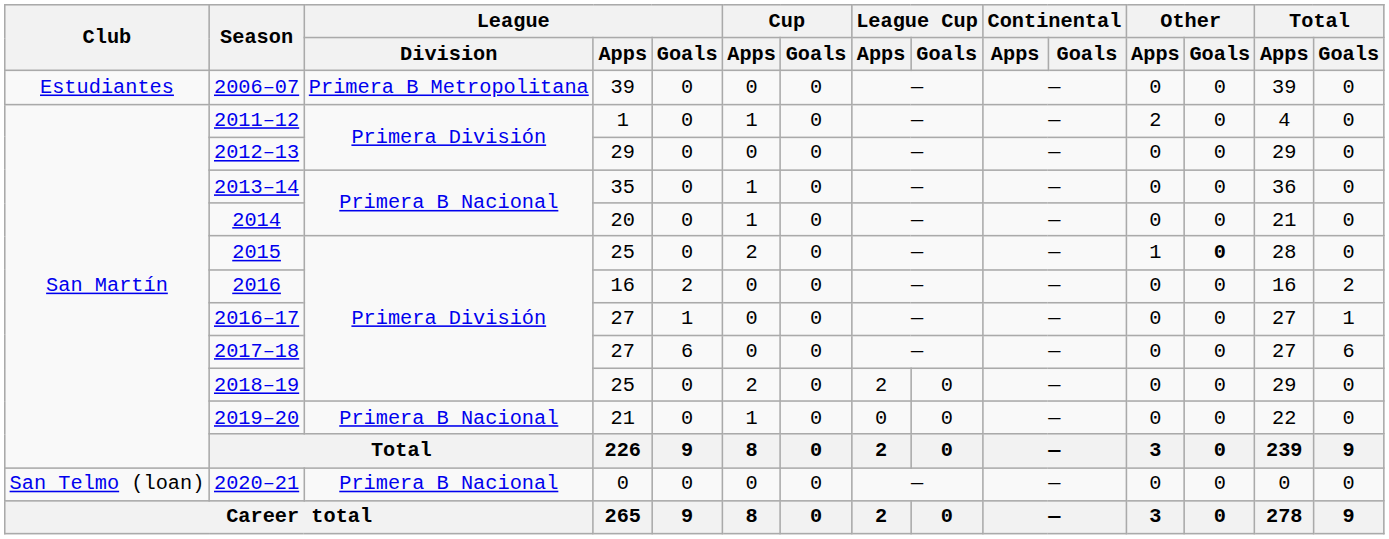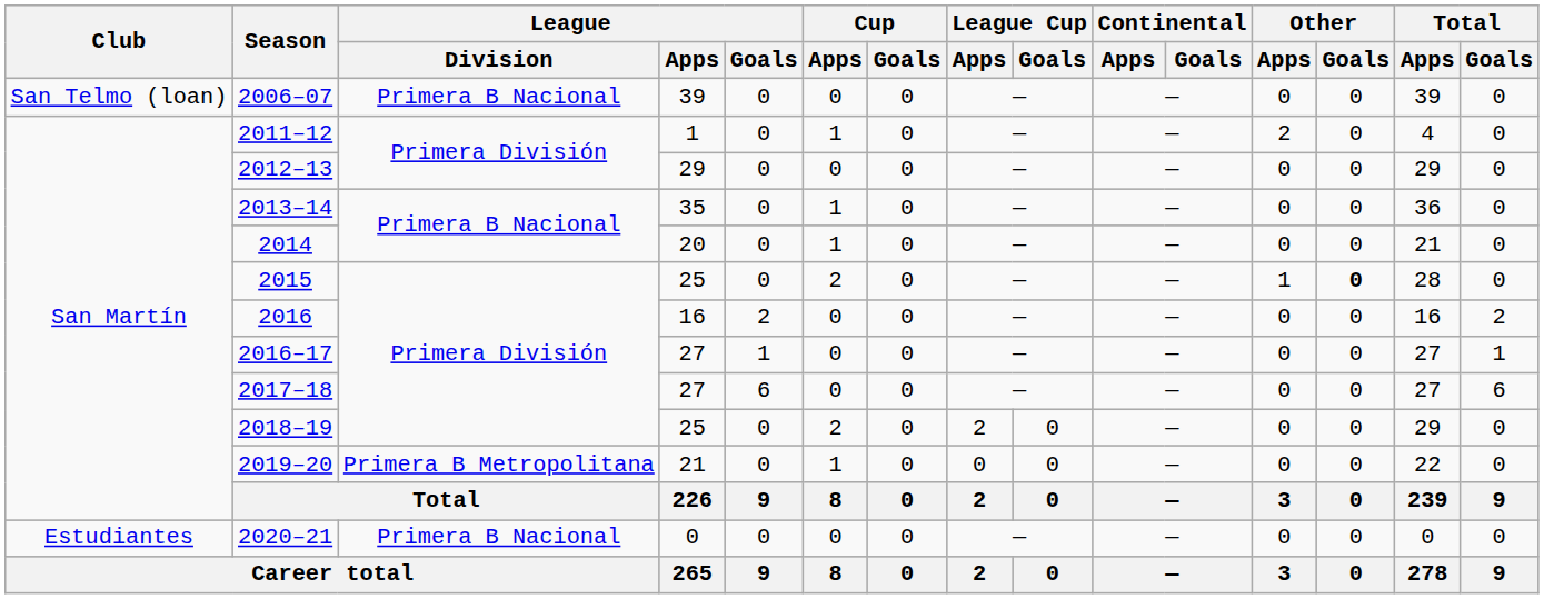2006–07 | Club: Estudiantes -> San Telmo (loan)
2006–07 | League / Division: Primera B Metropolitana -> Primera B Nacional
2019–20 | League / Division: Primera B Nacional -> Primera B Metropolitana
2020–21 | Club: San Telmo (loan) -> Estudiantes
